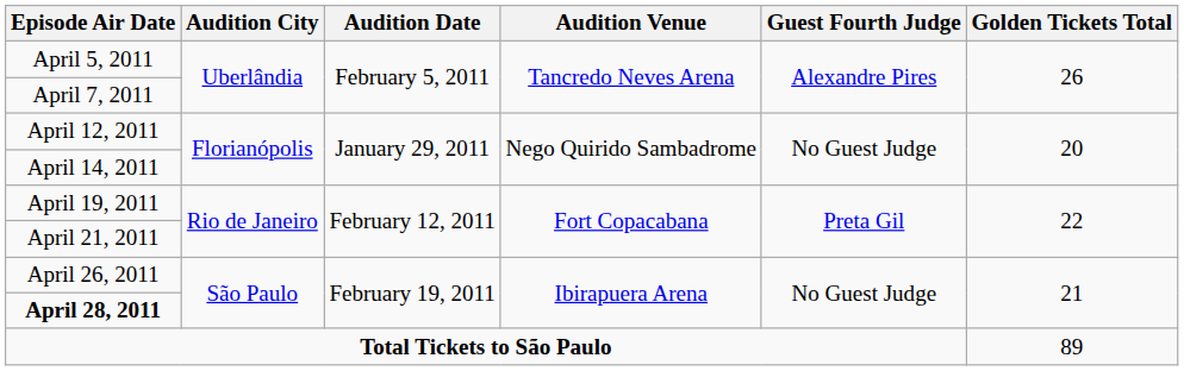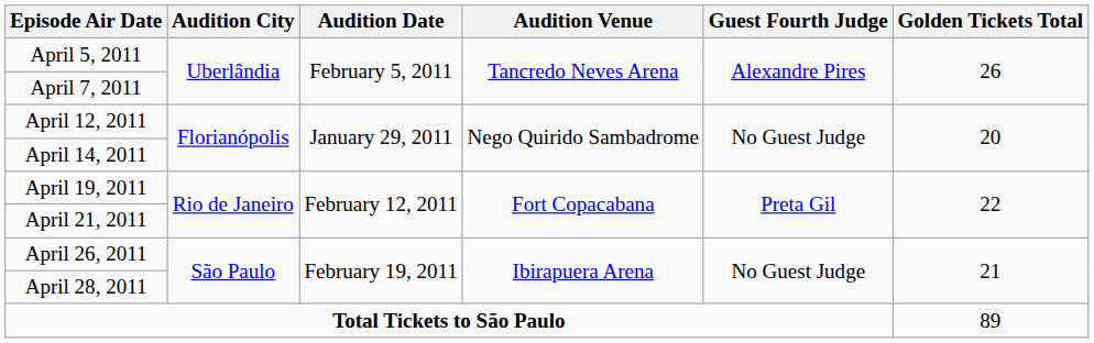April 28, 2011 | Episode Air Date: bold -> normal
